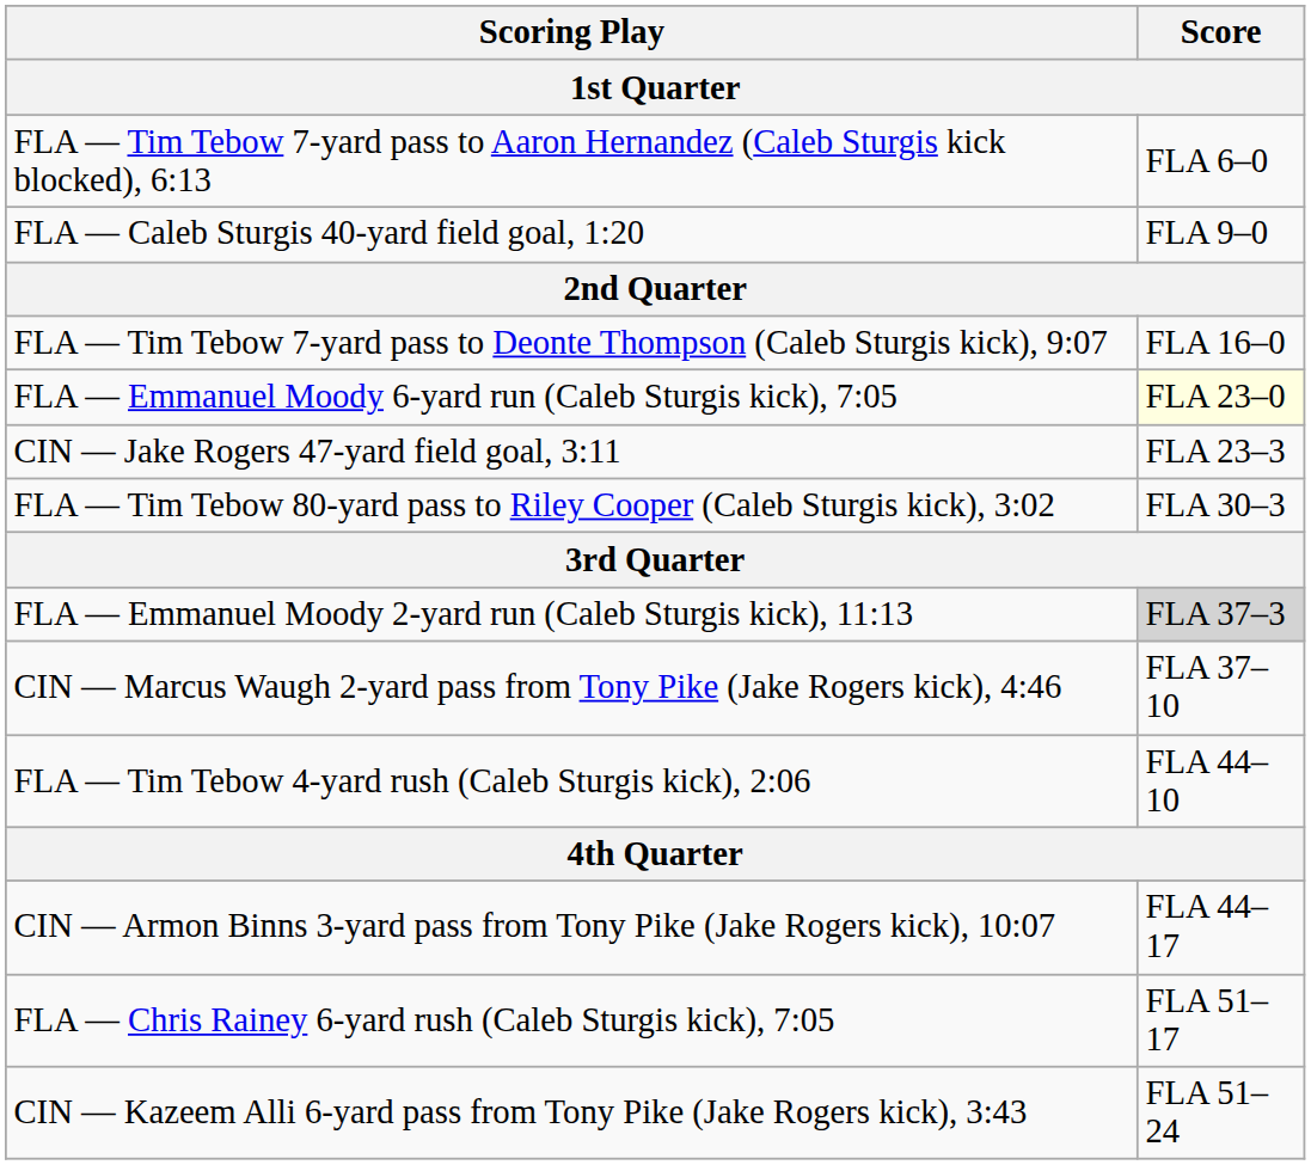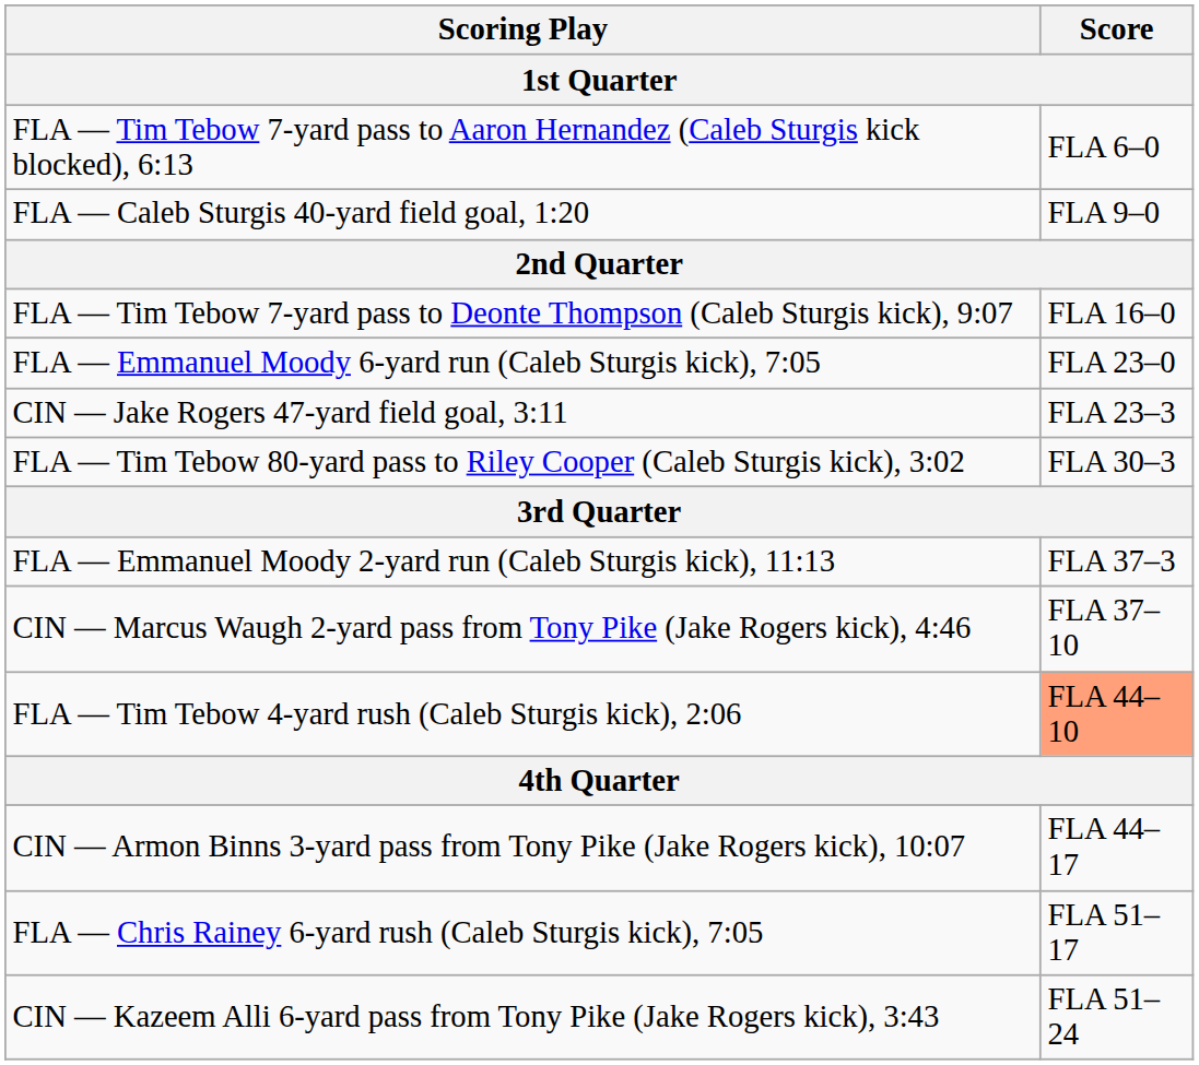FLA — Emmanuel Moody 6-yard run (Caleb Sturgis kick), 7:05 | Score: lightyellow background -> no background
FLA — Emmanuel Moody 2-yard run (Caleb Sturgis kick), 11:13 | Score: lightgrey background -> no background
FLA — Tim Tebow 4-yard rush (Caleb Sturgis kick), 2:06 | Score: no background -> lightsalmon background
